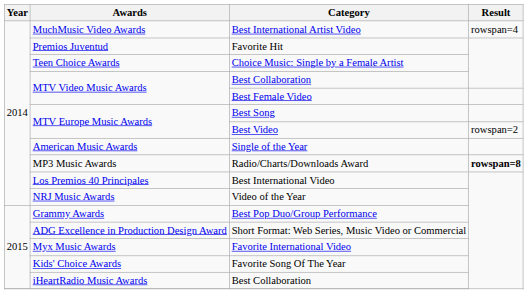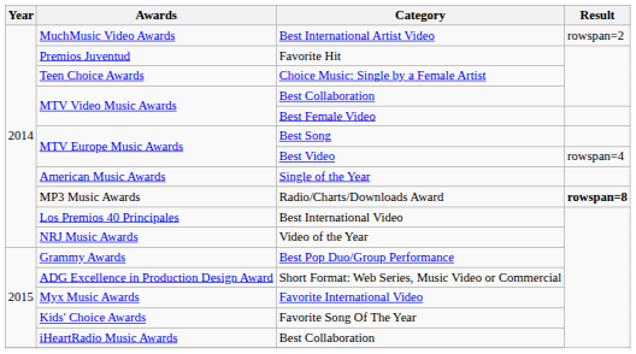Best International Artist Video | Result: rowspan=4 -> rowspan=2
Best Video | Result: rowspan=2 -> rowspan=4
